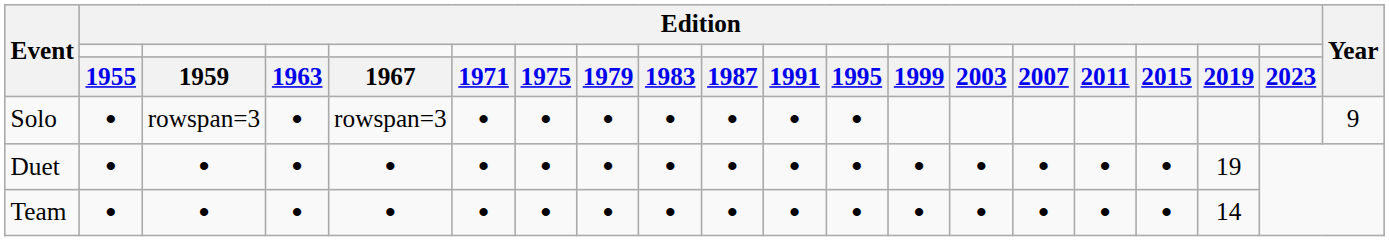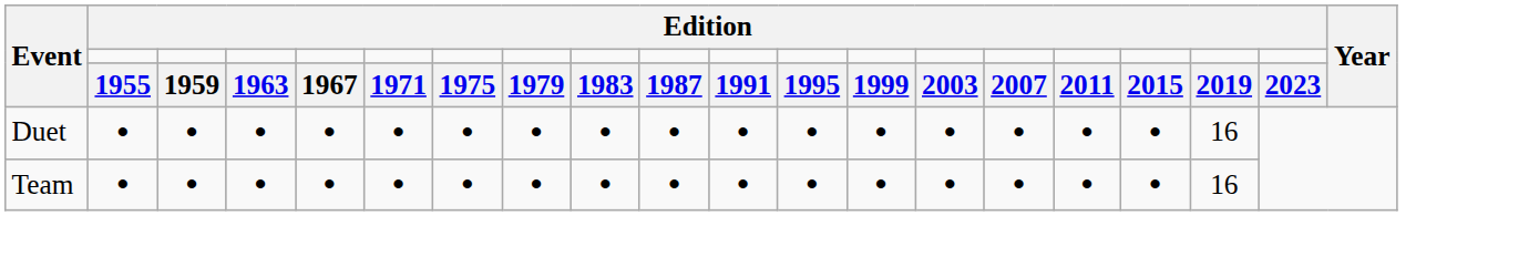- row: Solo | • | rowspan=3 | • | rowspan=3 | • | • | • | • | • | • | • | 9
Duet | column 18: 19 -> 16
Team | column 18: 14 -> 16
